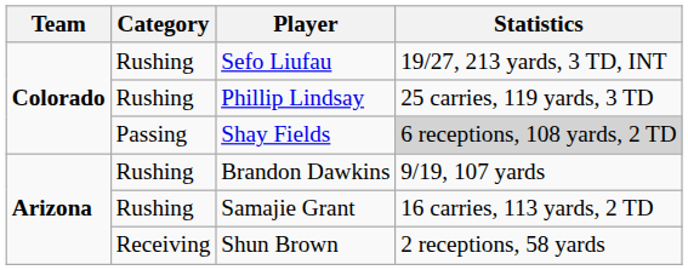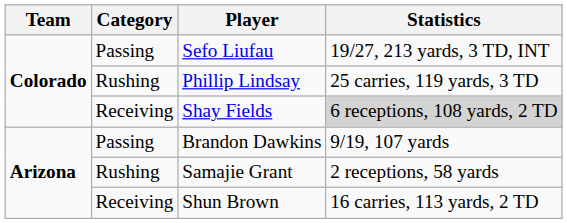Sefo Liufau | Category: Rushing -> Passing
Shay Fields | Category: Passing -> Receiving
Brandon Dawkins | Category: Rushing -> Passing
Samajie Grant | Statistics: 16 carries, 113 yards, 2 TD -> 2 receptions, 58 yards
Shun Brown | Statistics: 2 receptions, 58 yards -> 16 carries, 113 yards, 2 TD
